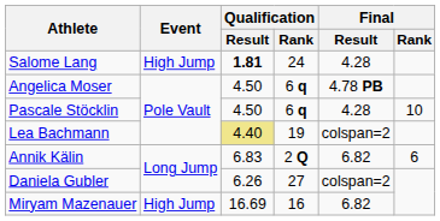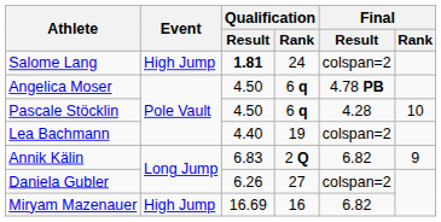Salome Lang | Final / Result: 4.28 -> colspan=2
Lea Bachmann | Qualification / Result: khaki background -> no background
Annik Kälin | Final / Rank: 6 -> 9
